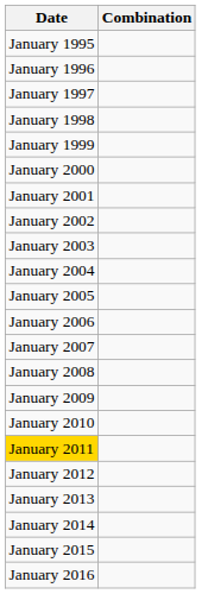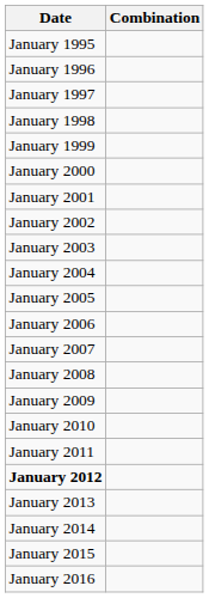January 2011 | Date: gold background -> no background
January 2012 | Date: normal -> bold
